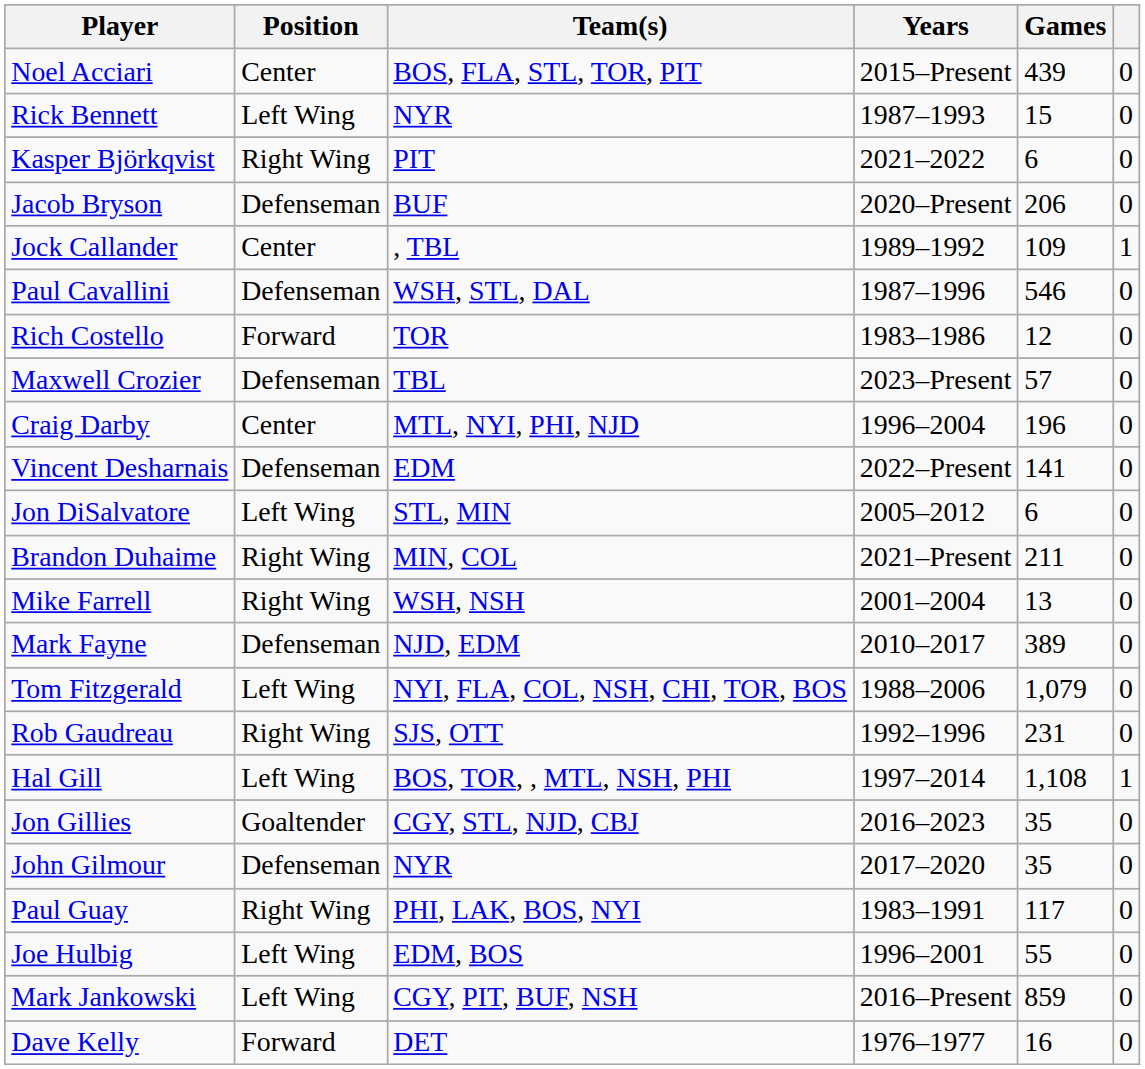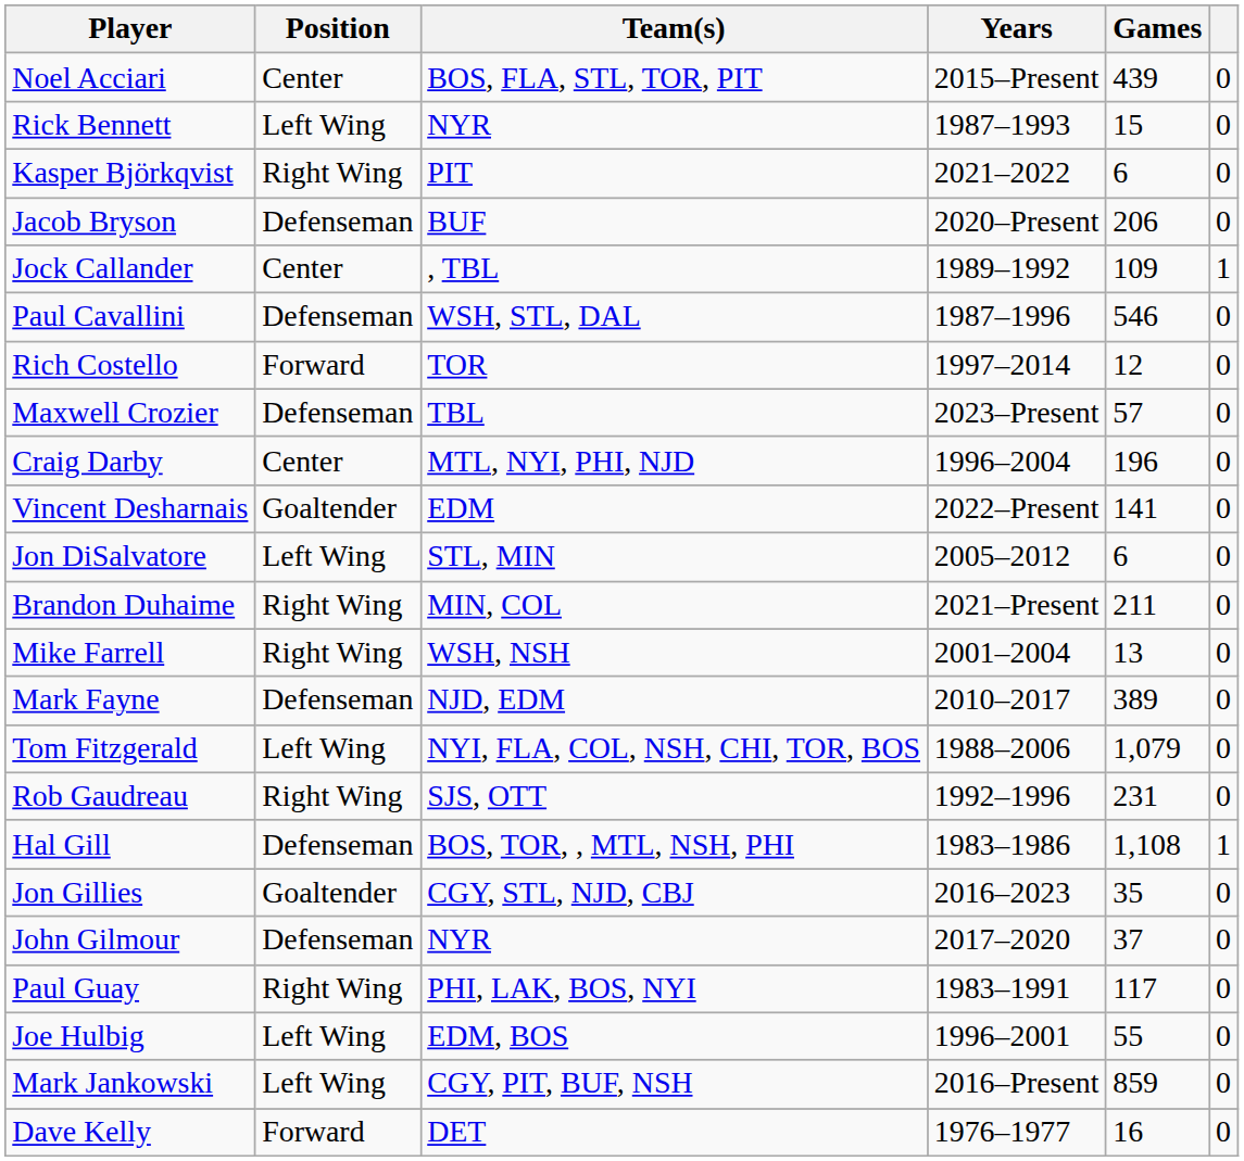Rich Costello | Years: 1983–1986 -> 1997–2014
Vincent Desharnais | Position: Defenseman -> Goaltender
Hal Gill | Position: Left Wing -> Defenseman
Hal Gill | Years: 1997–2014 -> 1983–1986
John Gilmour | Games: 35 -> 37
